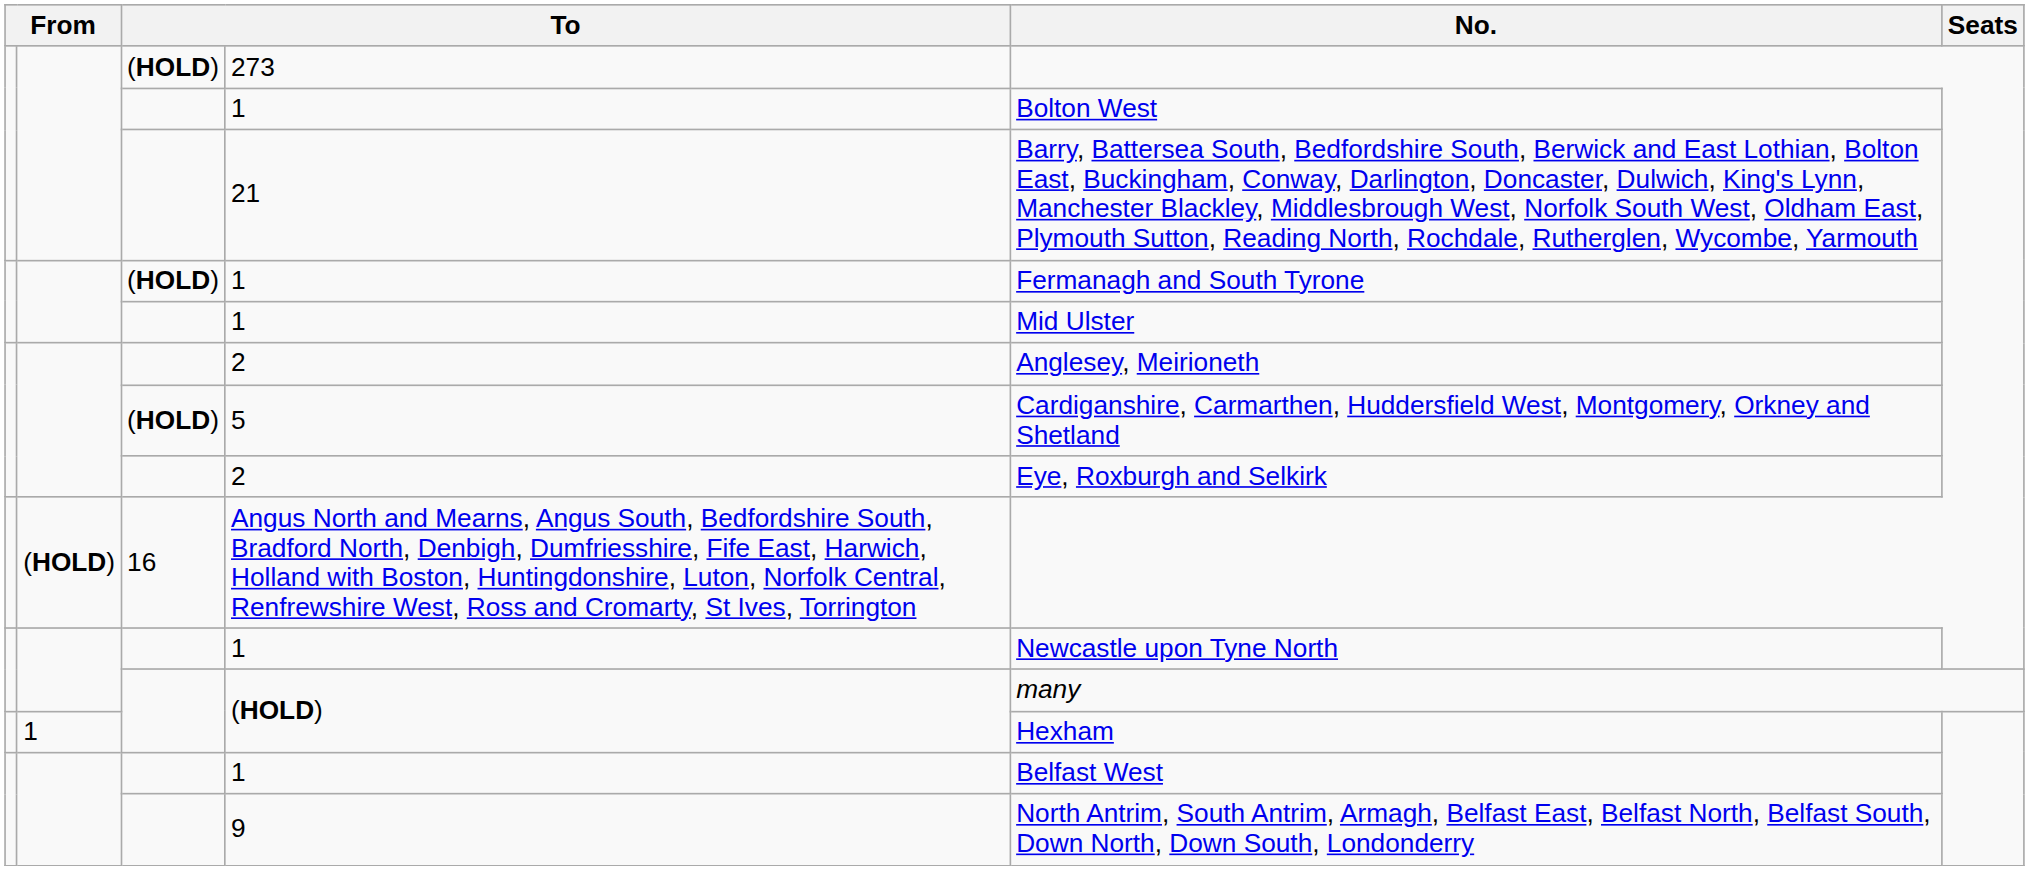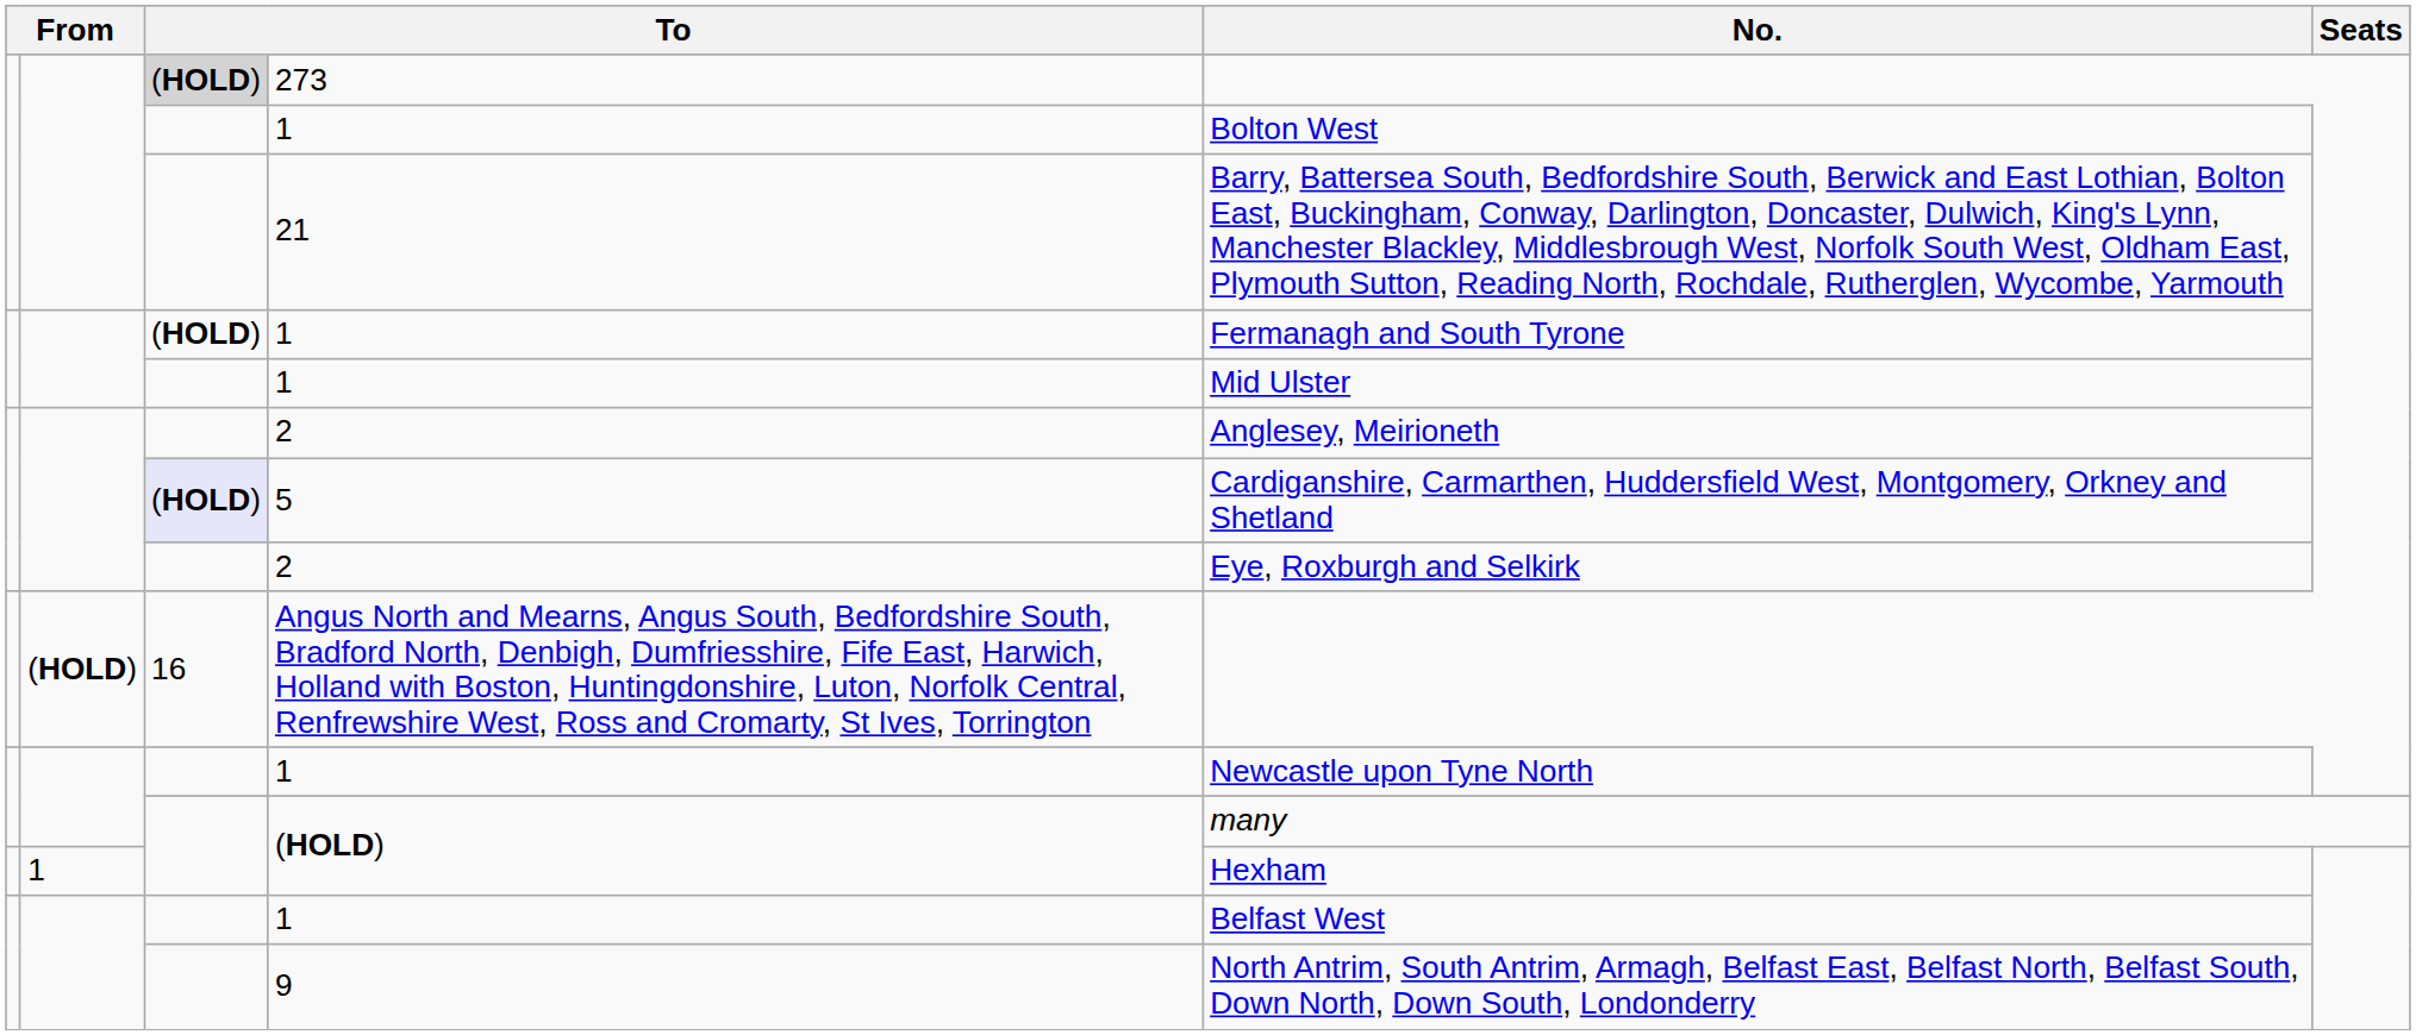273 | column 3: no background -> lightgrey background
5 | column 3: no background -> lavender background
